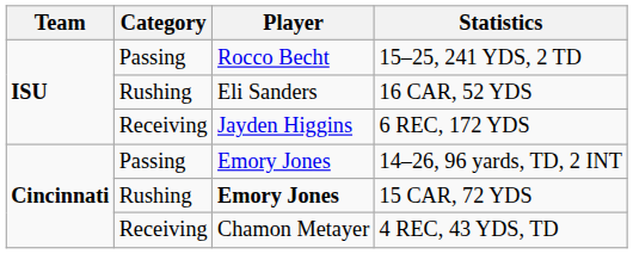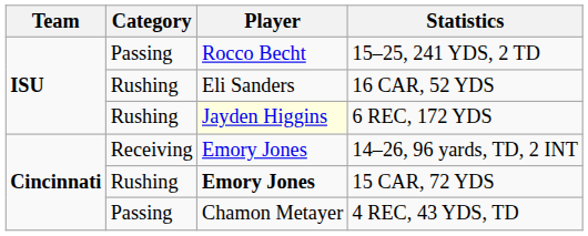6 REC, 172 YDS | Category: Receiving -> Rushing
6 REC, 172 YDS | Player: no background -> lightyellow background
14–26, 96 yards, TD, 2 INT | Category: Passing -> Receiving
4 REC, 43 YDS, TD | Category: Receiving -> Passing
